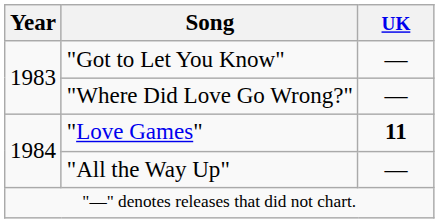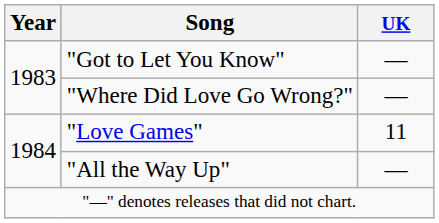"Love Games" | UK: bold -> normal
